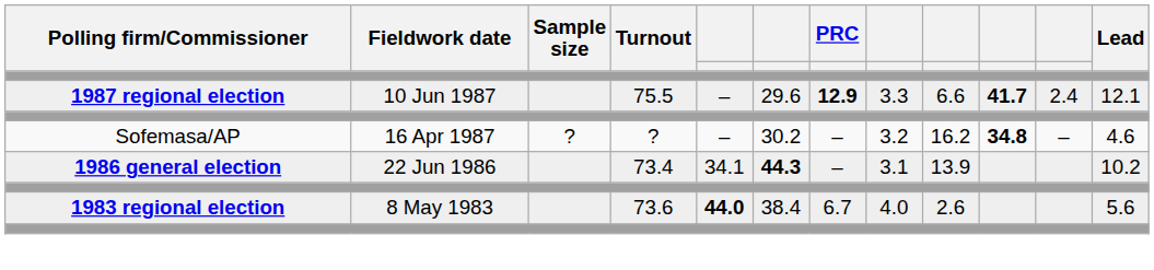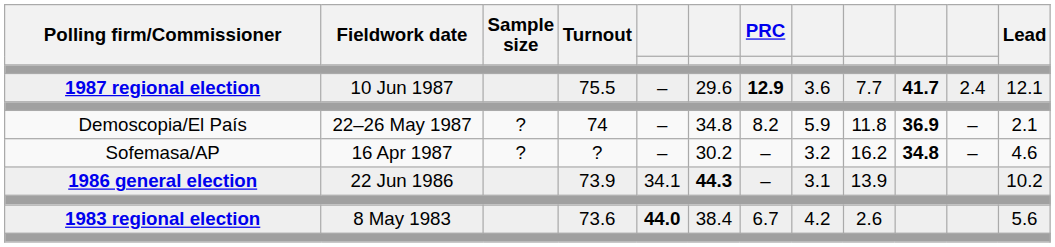1987 regional election | column 8: 3.3 -> 3.6
1987 regional election | column 9: 6.6 -> 7.7
+ row: Demoscopia/El País | 22–26 May 1987 | ? | 74 | – | 34.8 | 8.2 | 5.9 | 11.8 | 36.9 | – | 2.1
1986 general election | Turnout: 73.4 -> 73.9
1983 regional election | column 8: 4.0 -> 4.2
